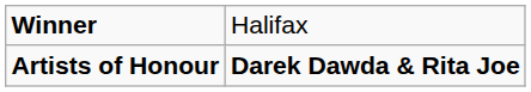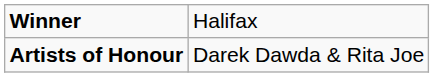Artists of Honour | column 2: bold -> normal
